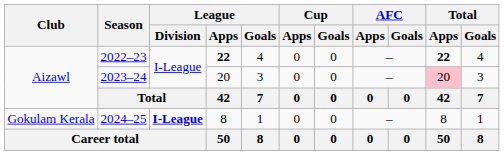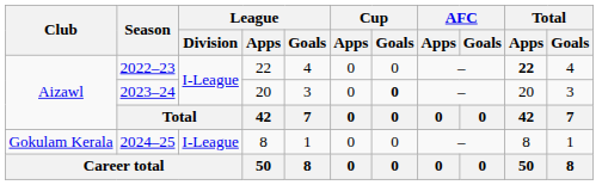2022–23 | League / Apps: bold -> normal
2023–24 | Cup / Goals: normal -> bold
2023–24 | Total / Apps: pink background -> no background
2024–25 | League / Division: bold -> normal
